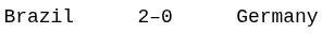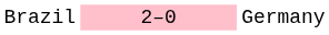Brazil | column 2: no background -> pink background
